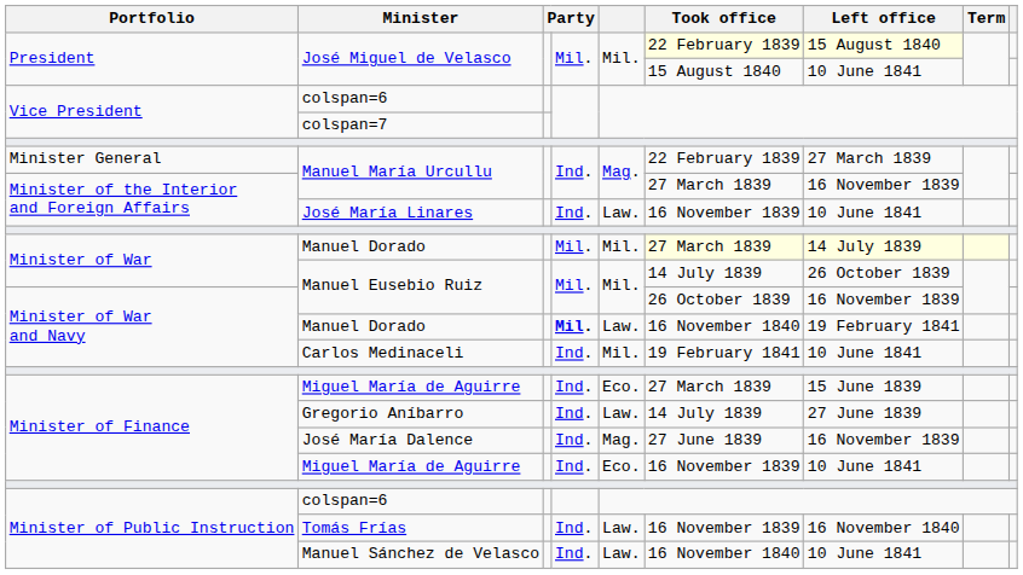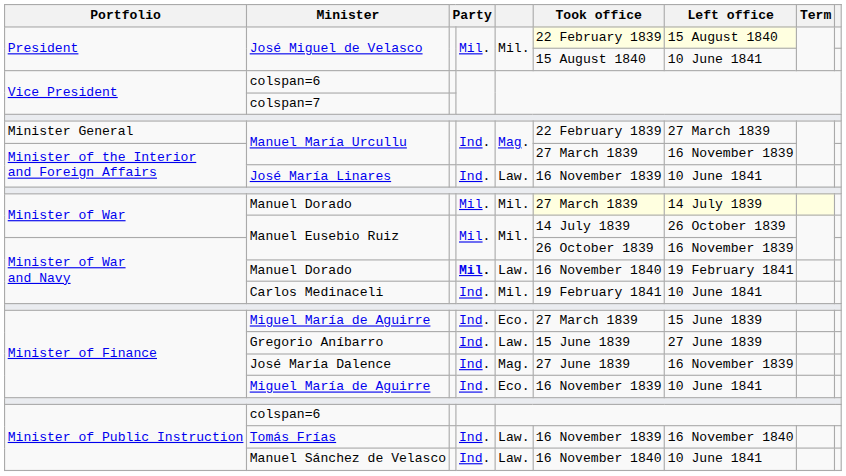Gregorio Aníbarro | Took office: 14 July 1839 -> 15 June 1839
